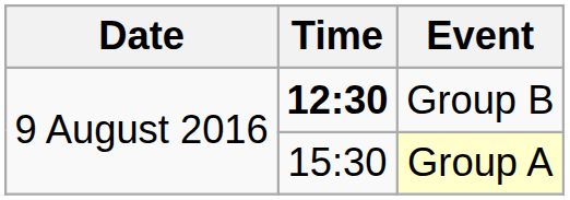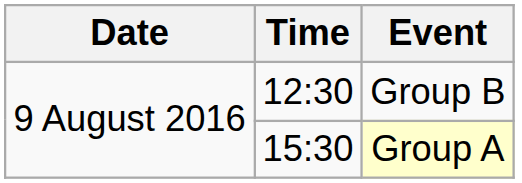Group B | Time: bold -> normal
